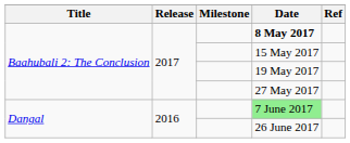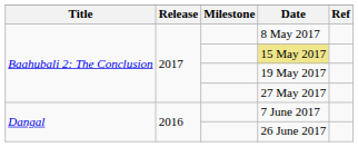8 May 2017 | Date: bold -> normal
15 May 2017 | Date: no background -> khaki background
7 June 2017 | Date: lightgreen background -> no background
